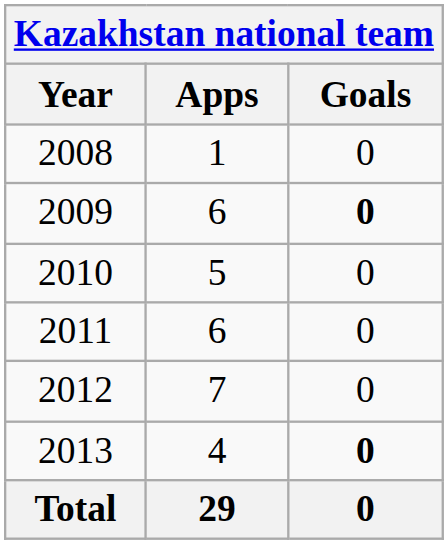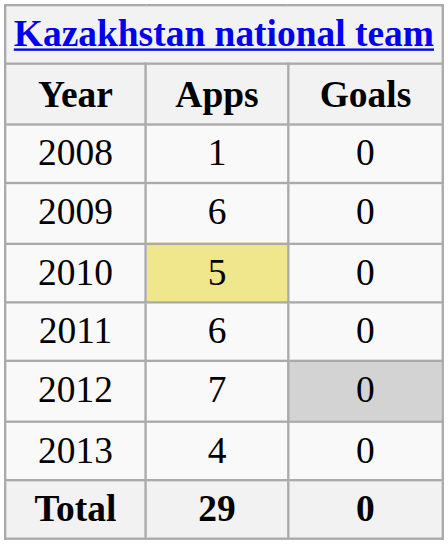2009 | Goals: bold -> normal
2010 | Apps: no background -> khaki background
2012 | Goals: no background -> lightgrey background
2013 | Goals: bold -> normal
